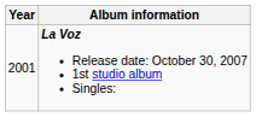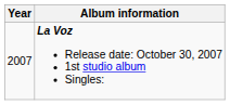row 2 | Year: 2001 -> 2007
